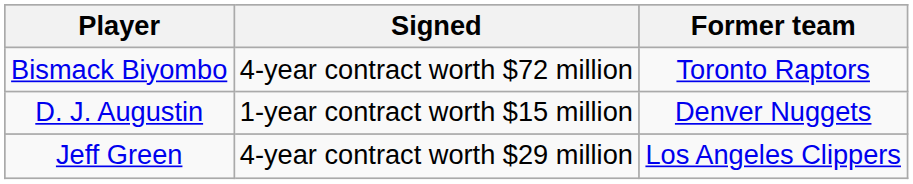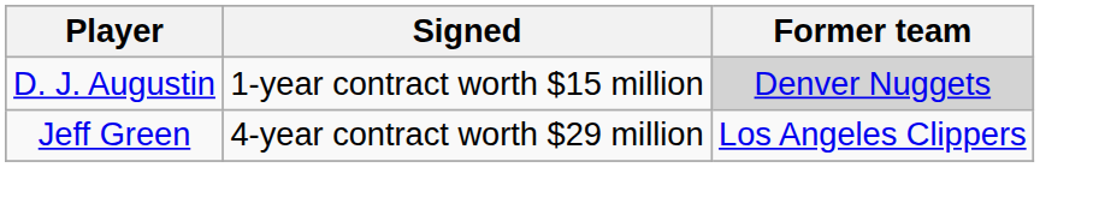- row: Bismack Biyombo | 4-year contract worth $72 million | Toronto Raptors
D. J. Augustin | Former team: no background -> lightgrey background
